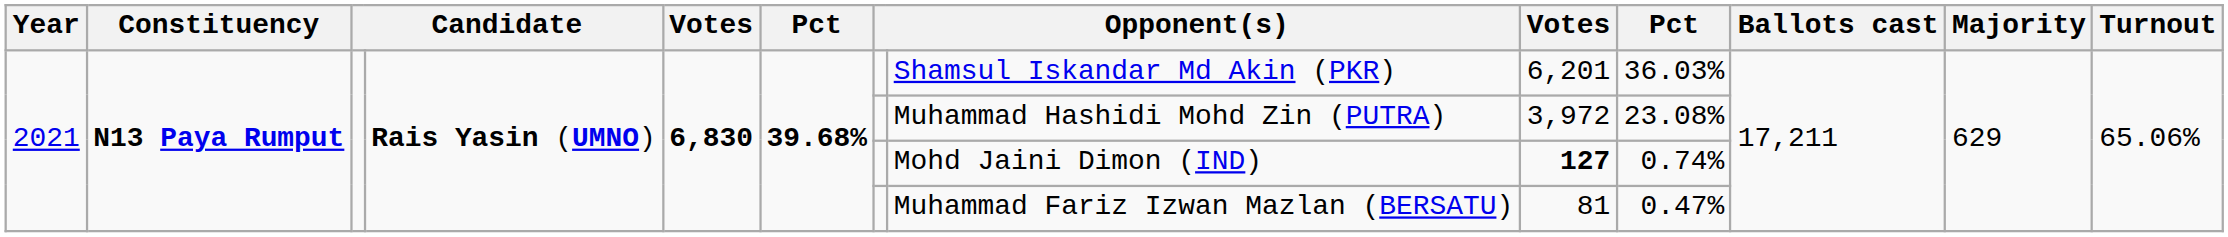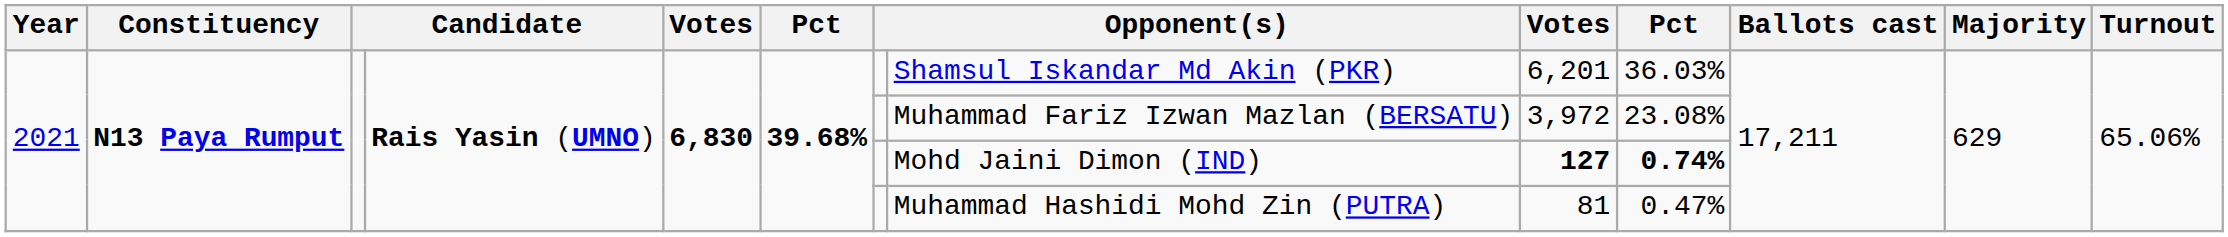row 3 | column 8: Muhammad Hashidi Mohd Zin (PUTRA) -> Muhammad Fariz Izwan Mazlan (BERSATU)
row 4 | column 10: normal -> bold
row 5 | column 8: Muhammad Fariz Izwan Mazlan (BERSATU) -> Muhammad Hashidi Mohd Zin (PUTRA)
